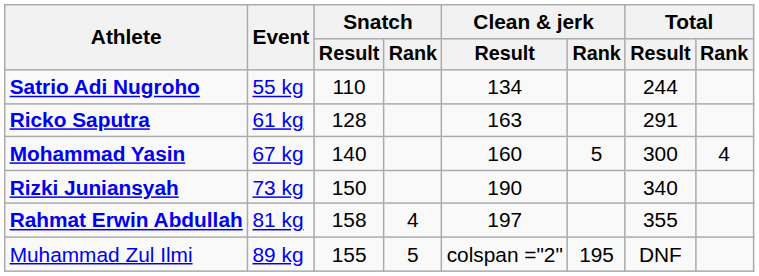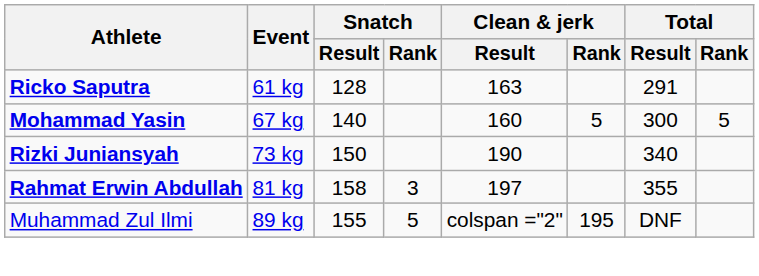- row: Satrio Adi Nugroho | 55 kg | 110 | 134 | 244
Mohammad Yasin | Total / Rank: 4 -> 5
Rahmat Erwin Abdullah | Snatch / Rank: 4 -> 3
